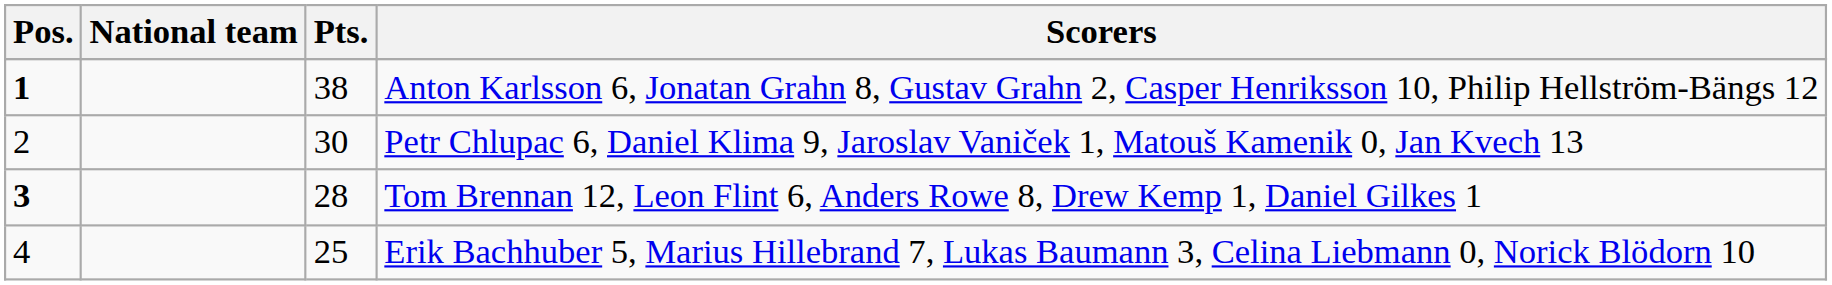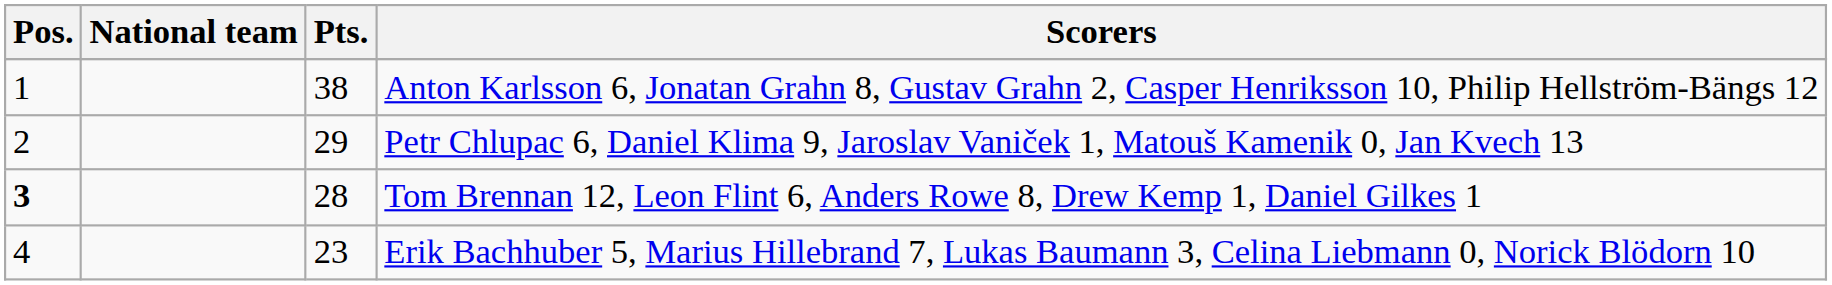row 2 | Pos.: bold -> normal
row 3 | Pts.: 30 -> 29
row 5 | Pts.: 25 -> 23
